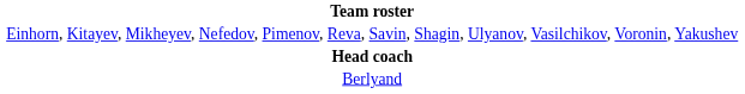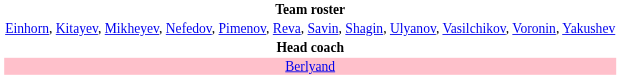row 4 | column 1: no background -> pink background
